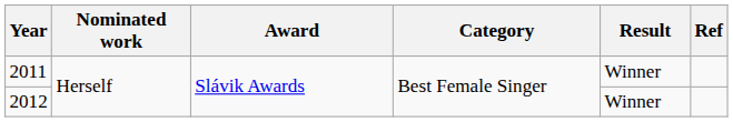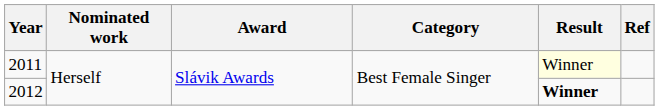2011 | Result: no background -> lightyellow background
2012 | Result: normal -> bold
